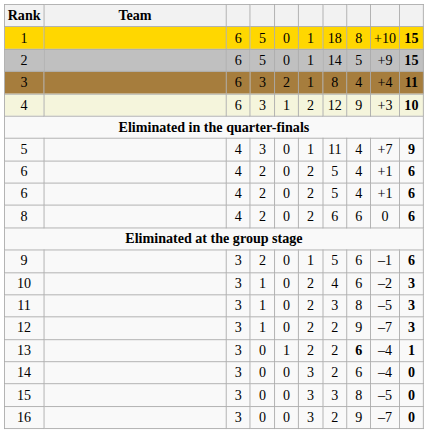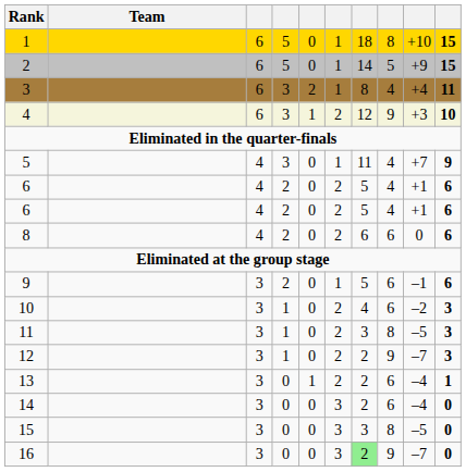13 | column 8: bold -> normal
16 | column 7: no background -> lightgreen background
